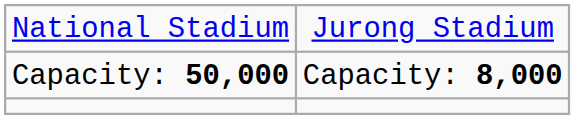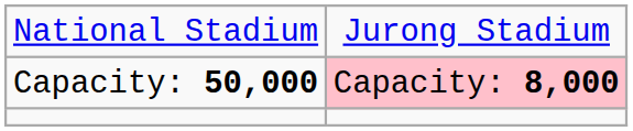Capacity: 50,000 | column 2: no background -> pink background
